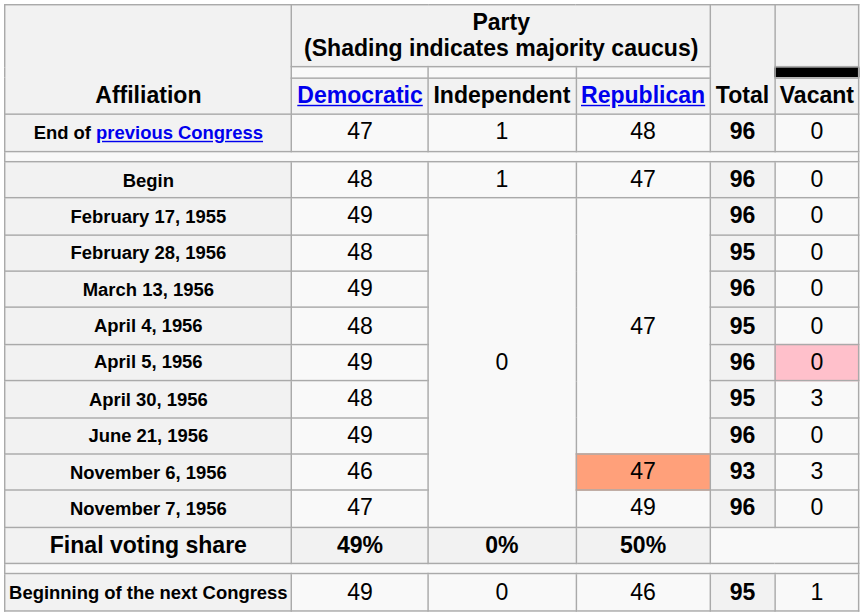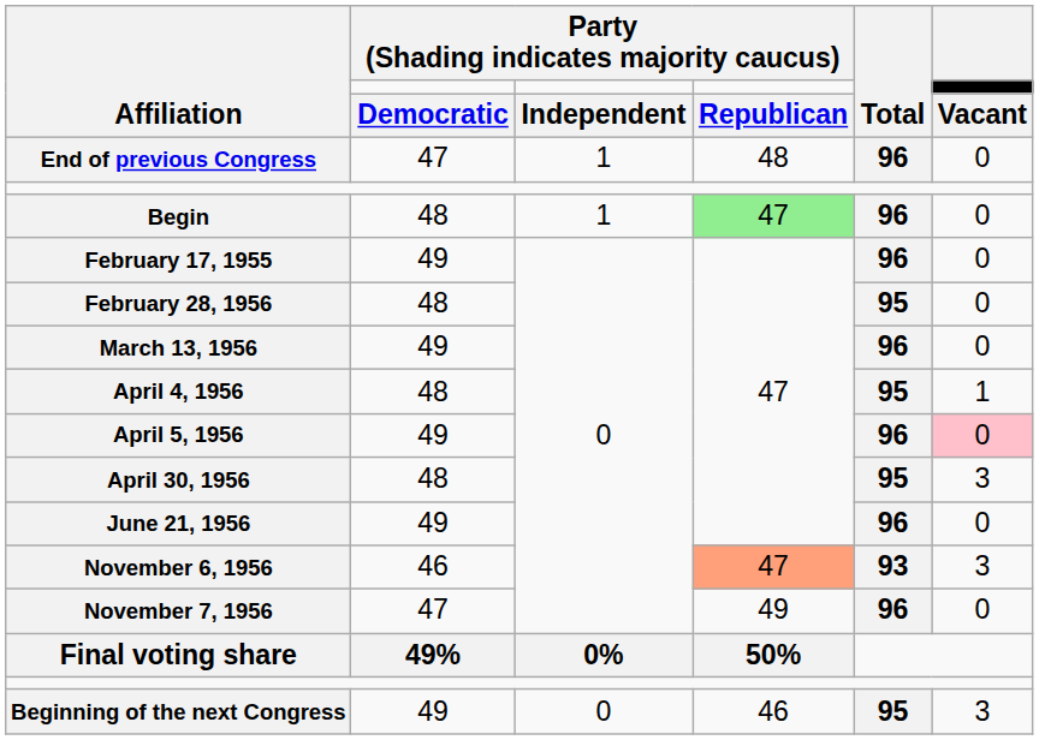Begin | column 4: no background -> lightgreen background
April 4, 1956 | column 6: 0 -> 1
Beginning of the next Congress | column 6: 1 -> 3
